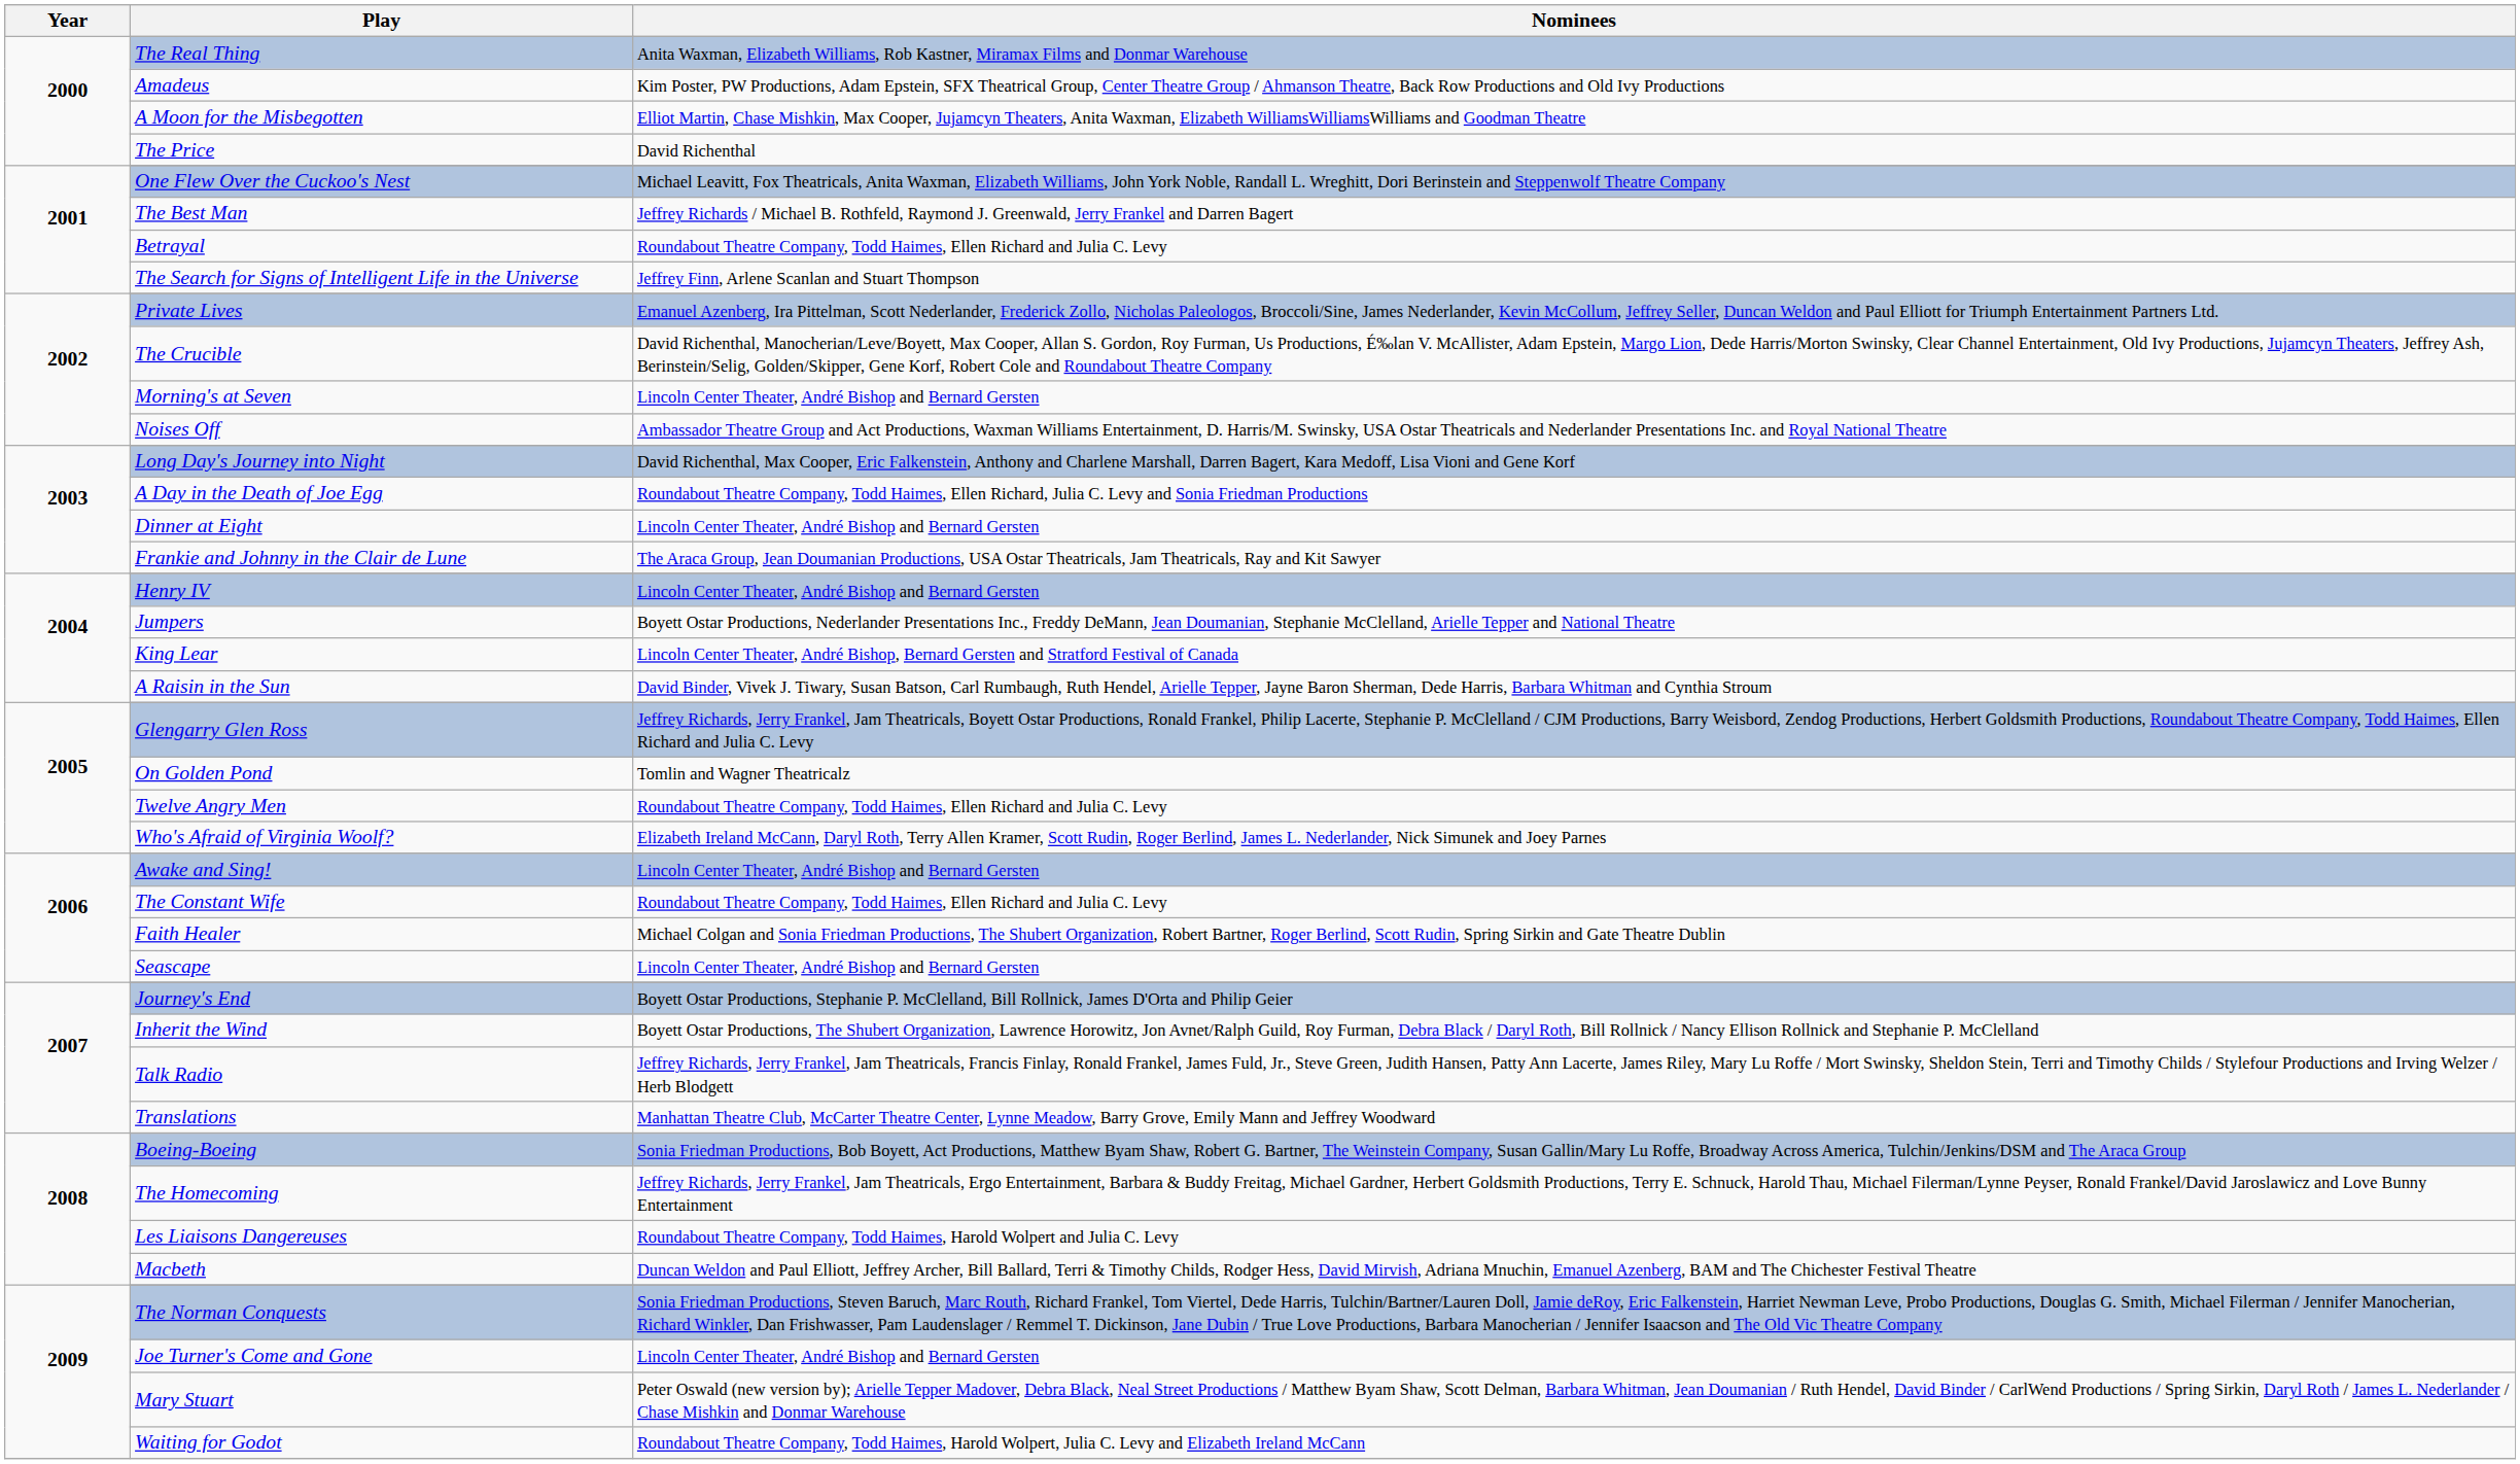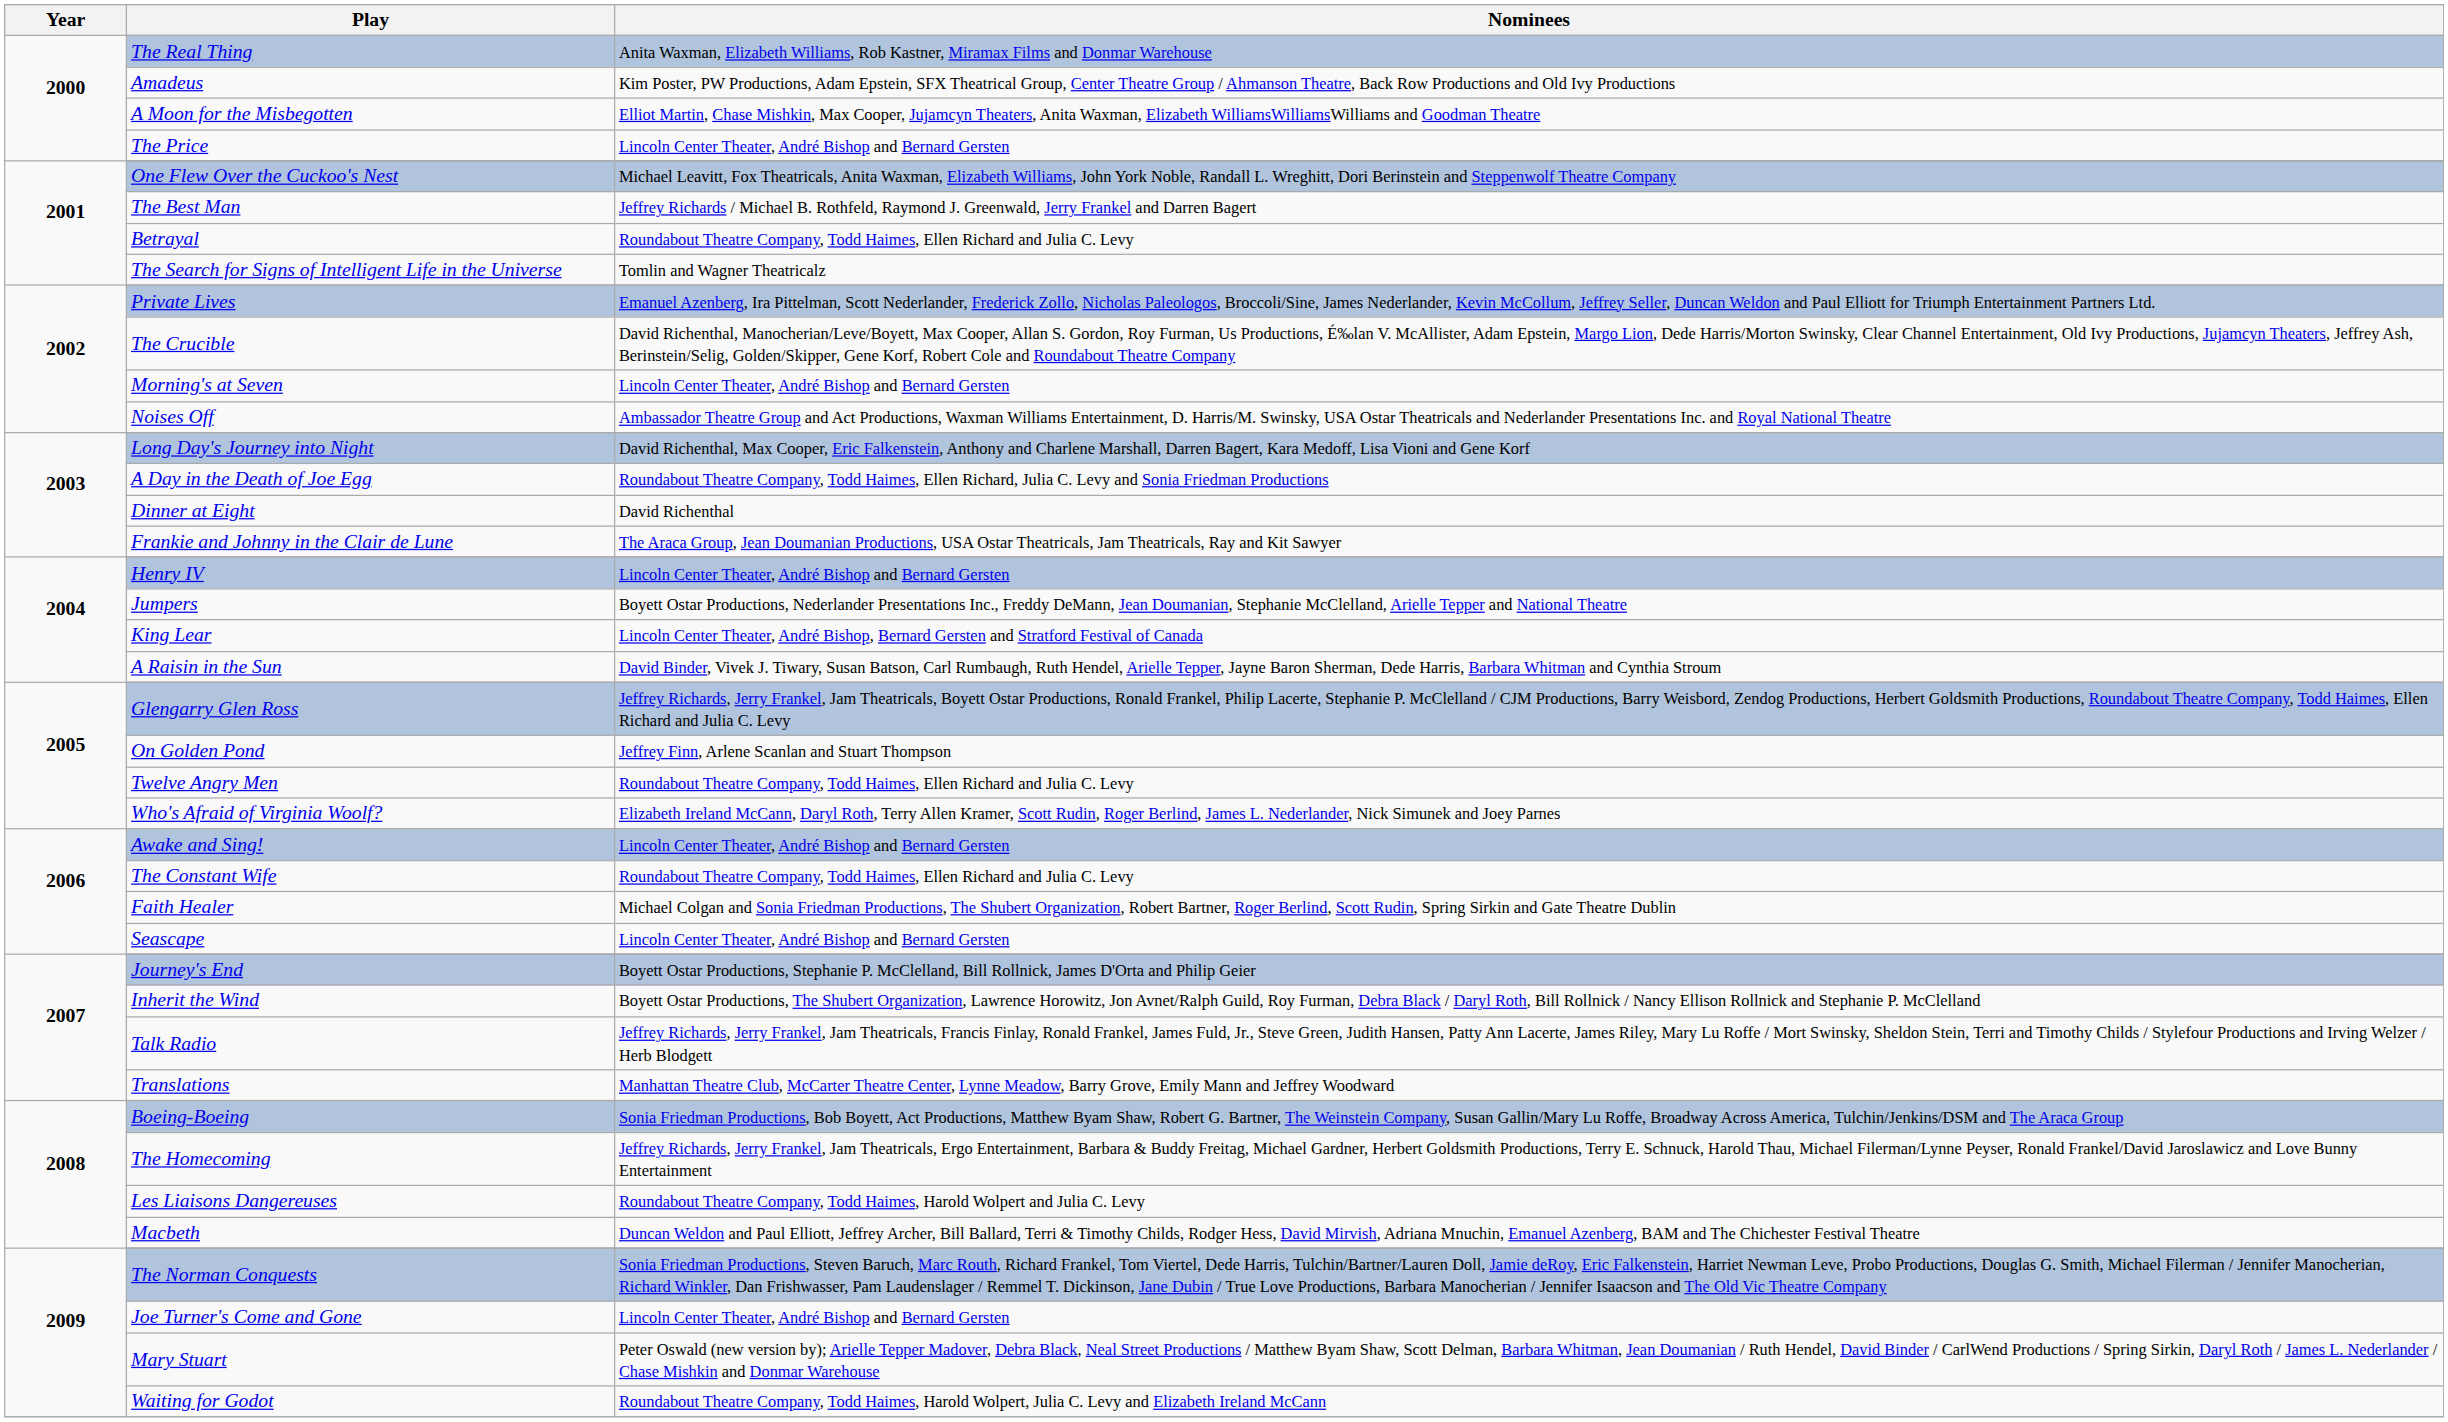The Price | Nominees: David Richenthal -> Lincoln Center Theater, André Bishop and Bernard Gersten
The Search for Signs of Intelligent Life in the Universe | Nominees: Jeffrey Finn, Arlene Scanlan and Stuart Thompson -> Tomlin and Wagner Theatricalz
Dinner at Eight | Nominees: Lincoln Center Theater, André Bishop and Bernard Gersten -> David Richenthal
On Golden Pond | Nominees: Tomlin and Wagner Theatricalz -> Jeffrey Finn, Arlene Scanlan and Stuart Thompson
